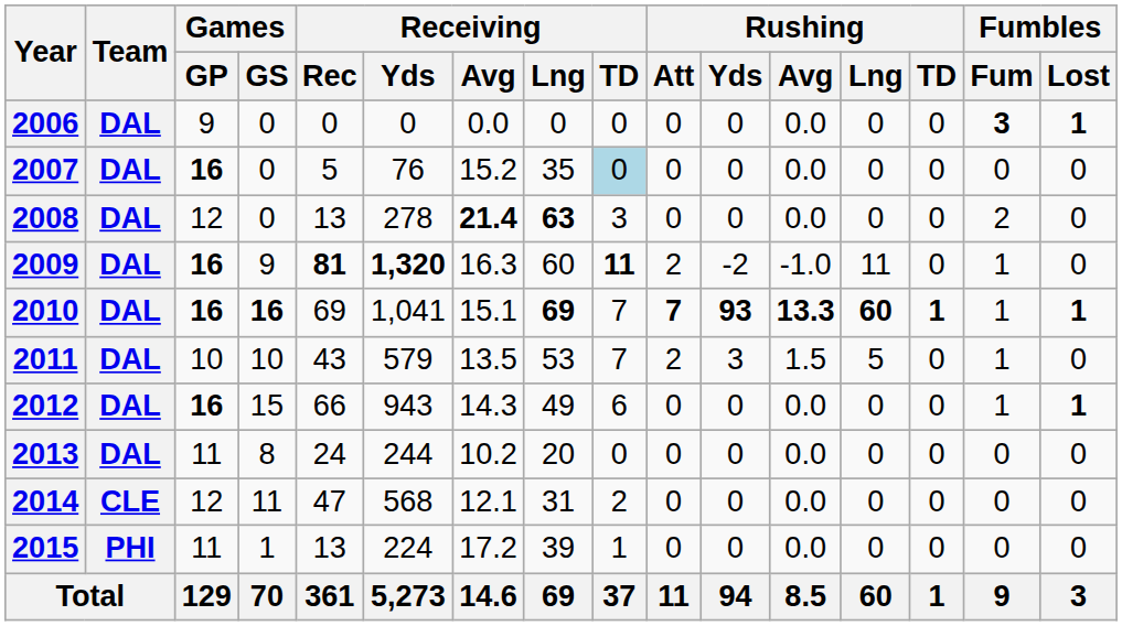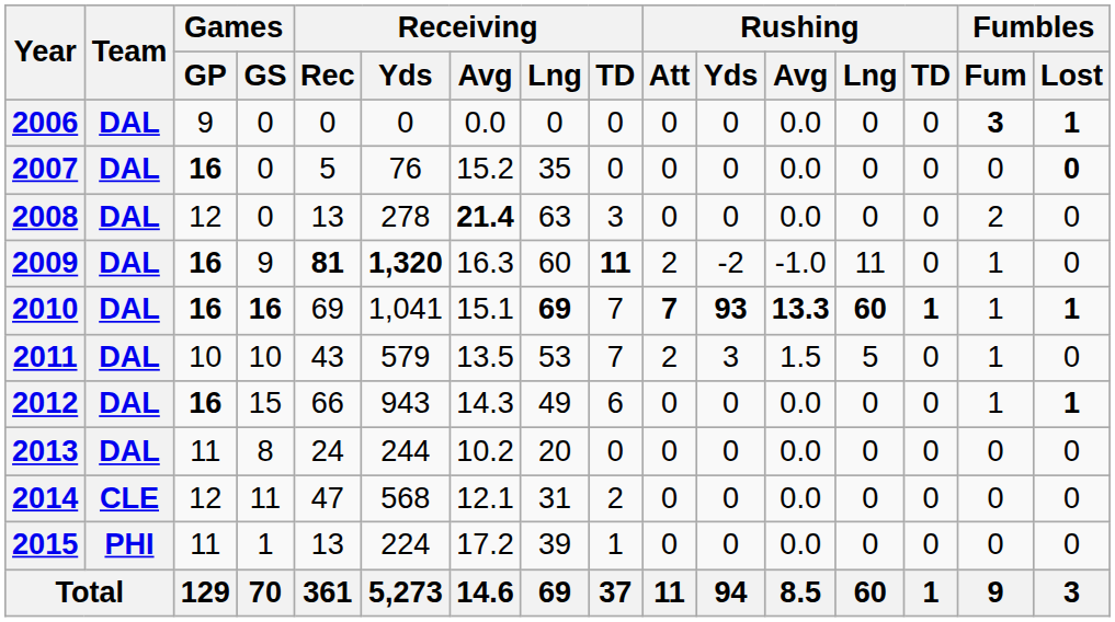2007 | Receiving / TD: lightblue background -> no background
2007 | Fumbles / Lost: normal -> bold
2008 | Receiving / Lng: bold -> normal
